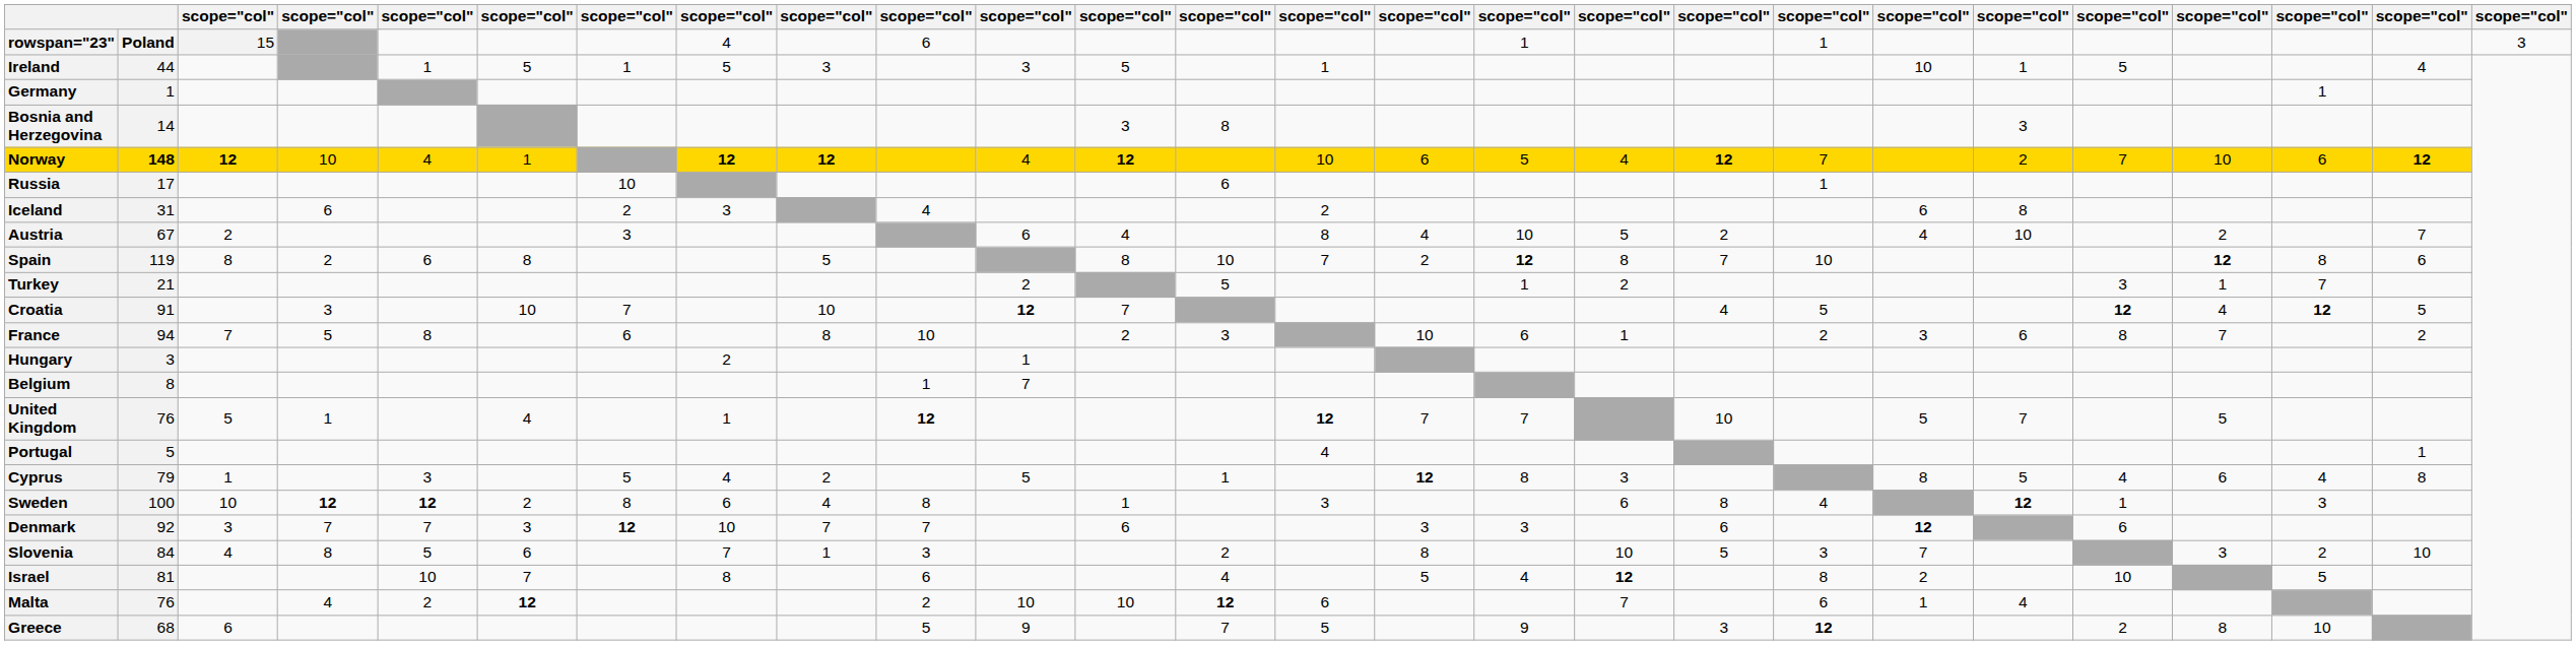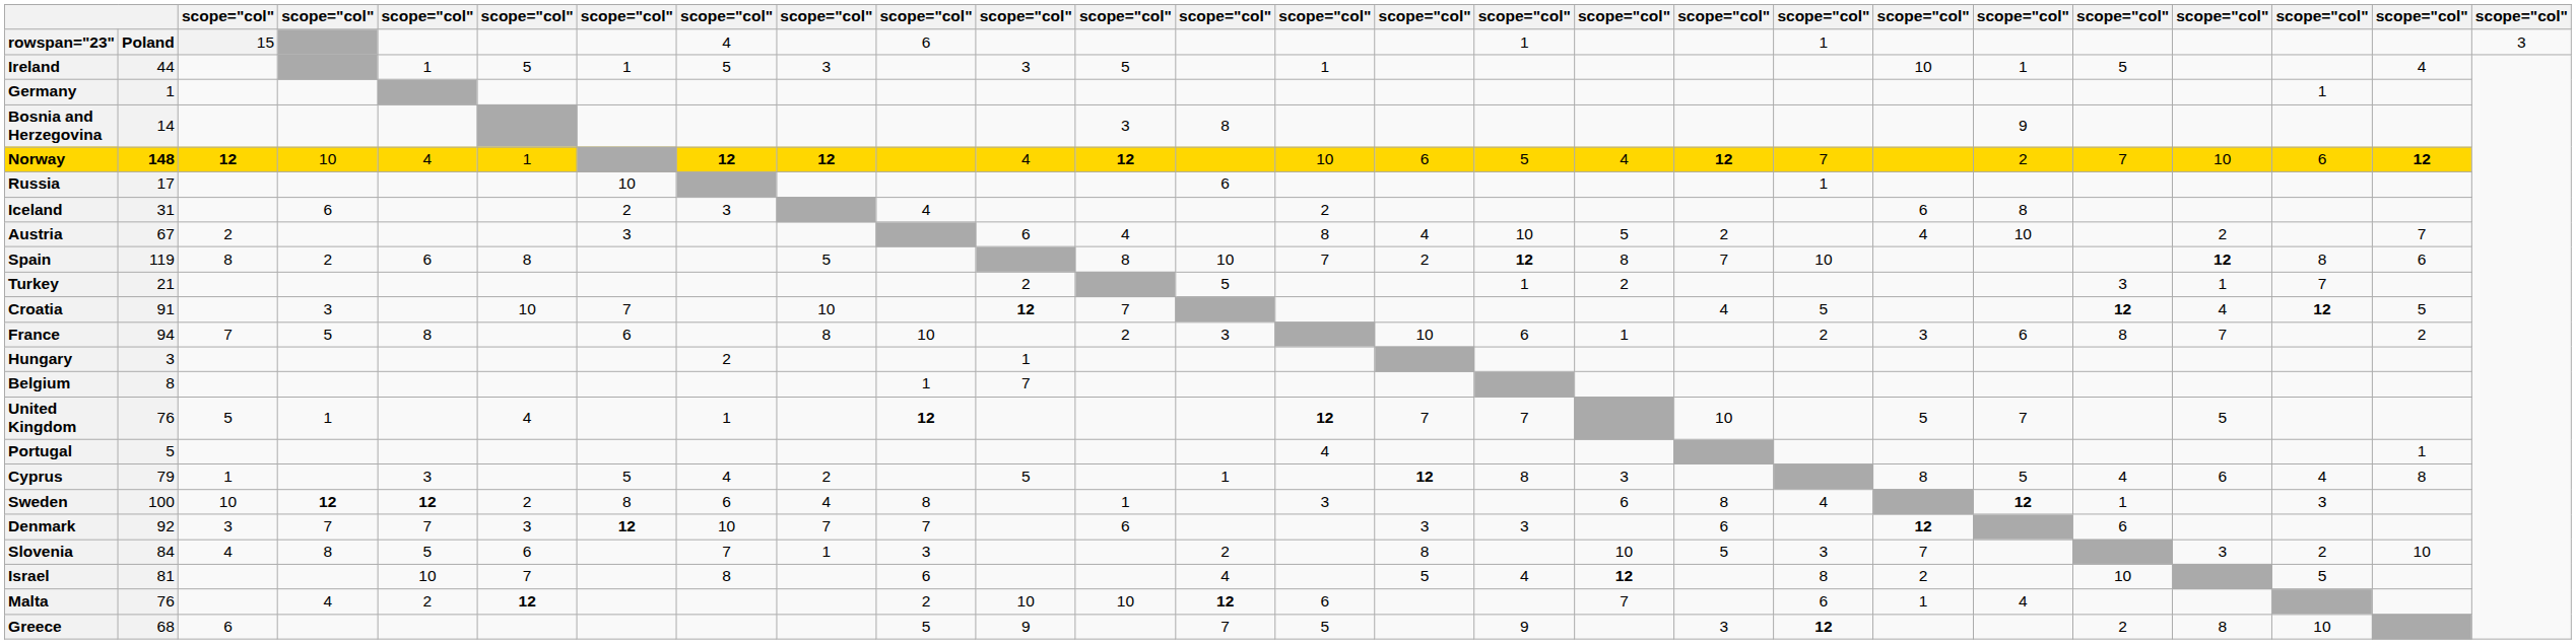Bosnia and Herzegovina | column 21: 3 -> 9
